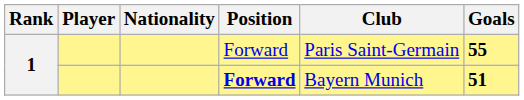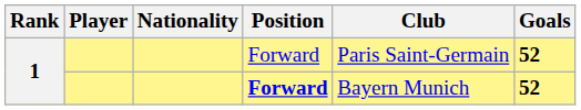row 2 | Goals: 55 -> 52
row 3 | Goals: 51 -> 52
